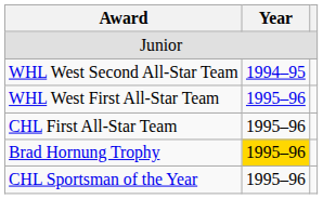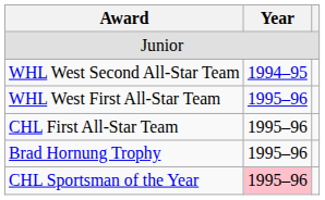Brad Hornung Trophy | Year: gold background -> no background
CHL Sportsman of the Year | Year: no background -> pink background
